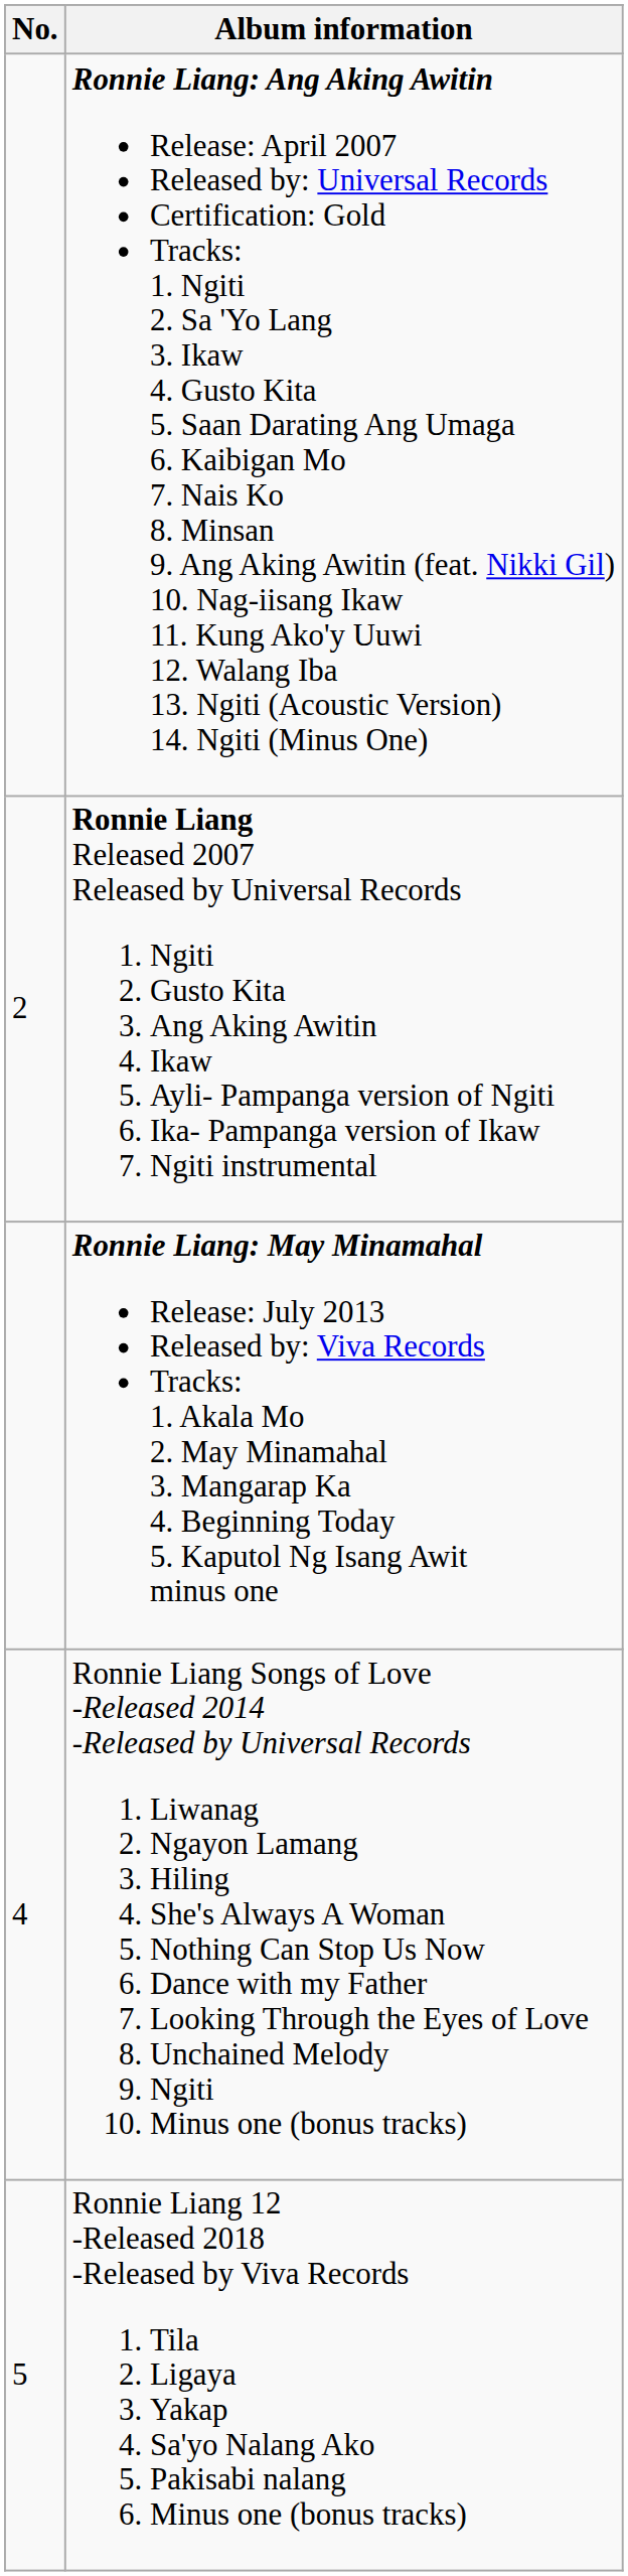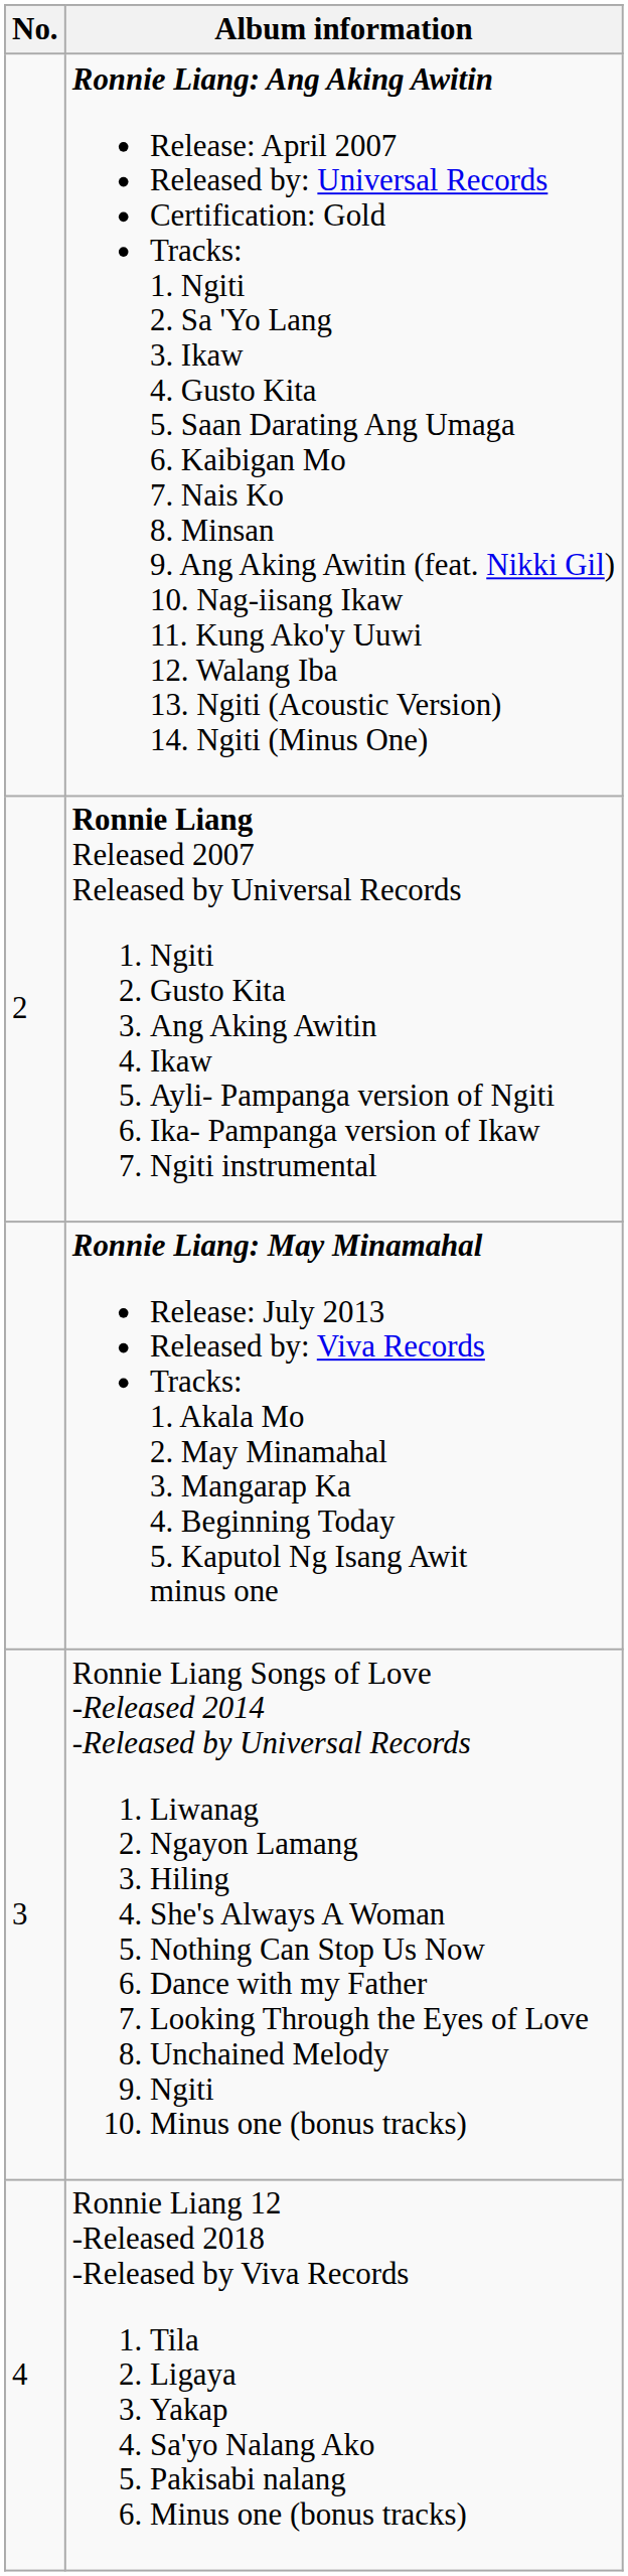row 5 | No.: 4 -> 3
row 6 | No.: 5 -> 4
